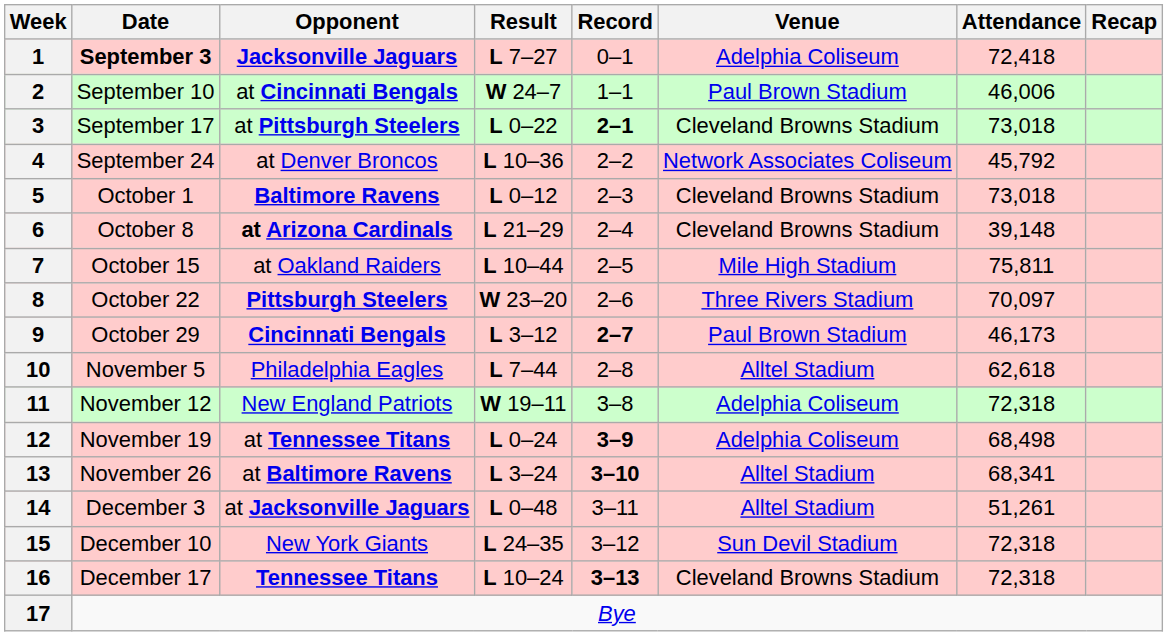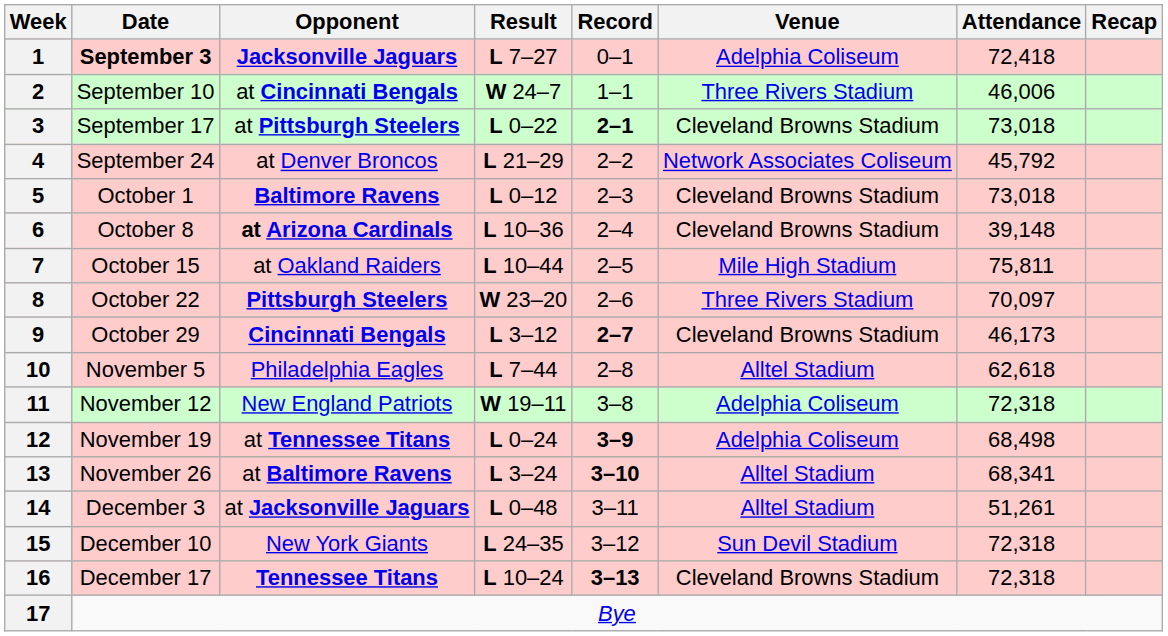2 | Venue: Paul Brown Stadium -> Three Rivers Stadium
4 | Result: L 10–36 -> L 21–29
6 | Result: L 21–29 -> L 10–36
9 | Venue: Paul Brown Stadium -> Cleveland Browns Stadium
